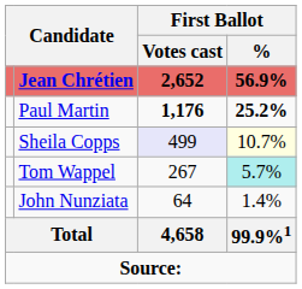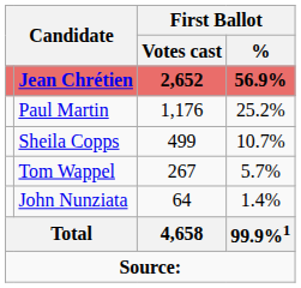Paul Martin | First Ballot / Votes cast: bold -> normal
Paul Martin | First Ballot / %: bold -> normal
Sheila Copps | First Ballot / Votes cast: lavender background -> no background
Sheila Copps | First Ballot / %: lightyellow background -> no background
Tom Wappel | First Ballot / %: paleturquoise background -> no background
